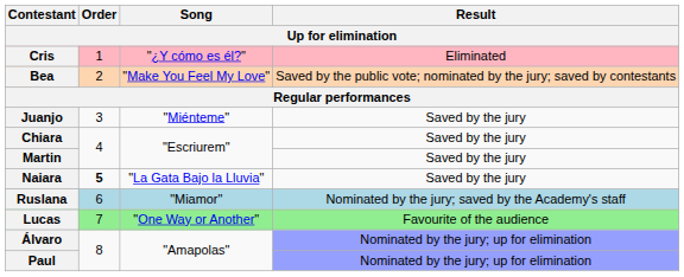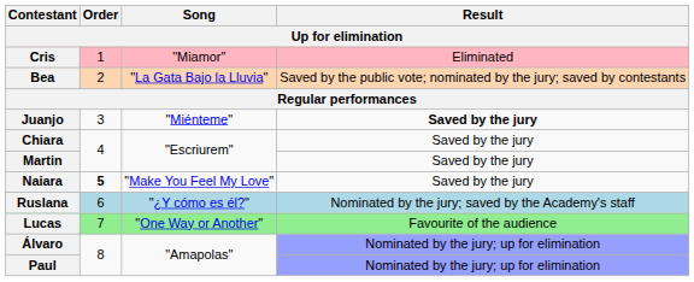Cris | Song: "¿Y cómo es él?" -> "Miamor"
Bea | Song: "Make You Feel My Love" -> "La Gata Bajo la Lluvia"
Juanjo | Result: normal -> bold
Naiara | Song: "La Gata Bajo la Lluvia" -> "Make You Feel My Love"
Ruslana | Song: "Miamor" -> "¿Y cómo es él?"
